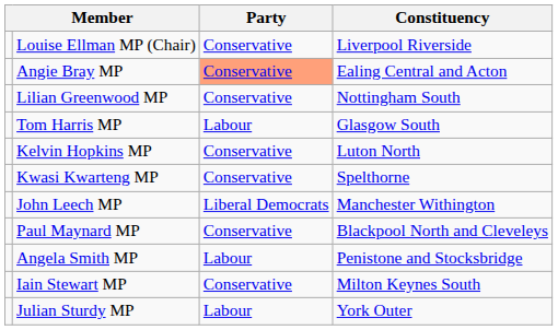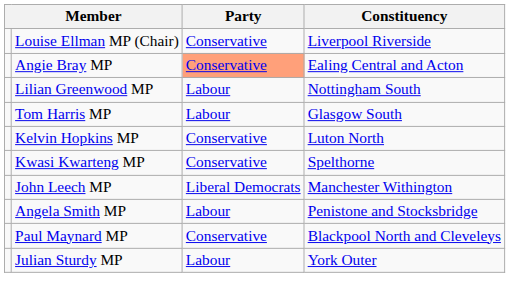Lilian Greenwood MP | Party: Conservative -> Labour
rows swapped: Paul Maynard MP <-> Angela Smith MP
- row: Iain Stewart MP | Conservative | Milton Keynes South
